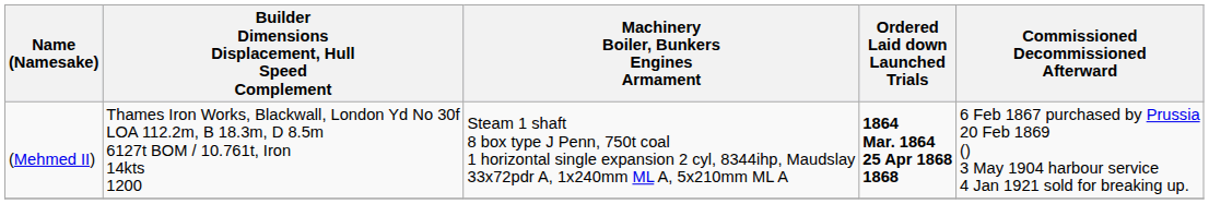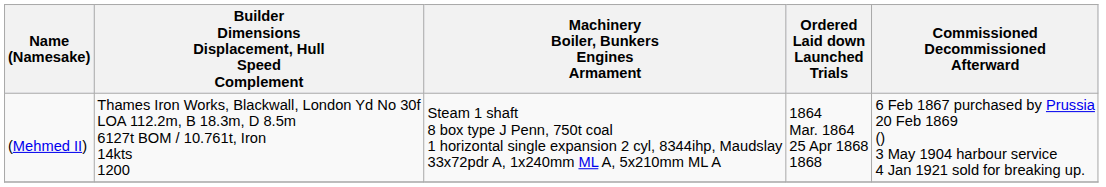(Mehmed II) | Ordered Laid down Launched Trials: bold -> normal
